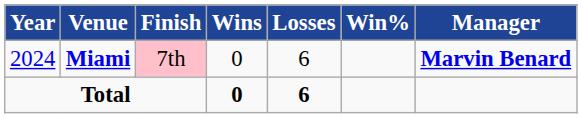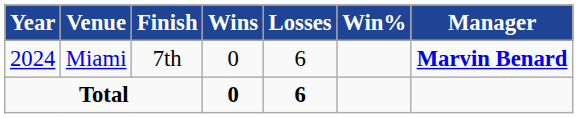2024 | Venue: bold -> normal
2024 | Finish: pink background -> no background
